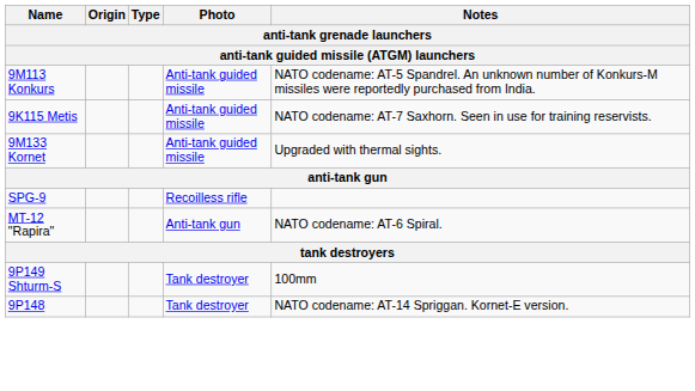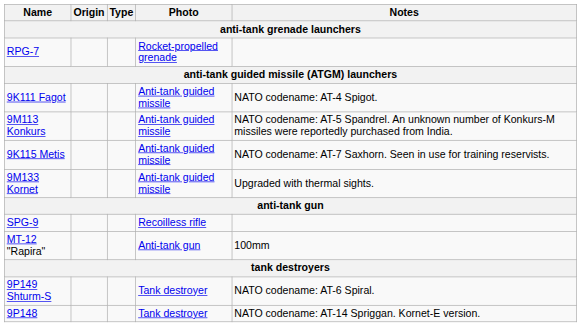+ row: RPG-7 | Rocket-propelled grenade
+ row: 9K111 Fagot | Anti-tank guided missile | NATO codename: AT-4 Spigot.
MT-12 "Rapira" | Notes: NATO codename: AT-6 Spiral. -> 100mm
9P149 Shturm-S | Notes: 100mm -> NATO codename: AT-6 Spiral.
